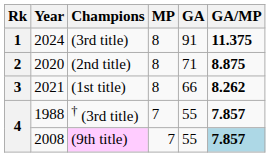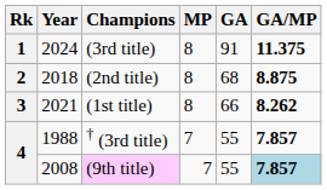(2nd title) | Year: 2020 -> 2018
(2nd title) | GA: 71 -> 68
